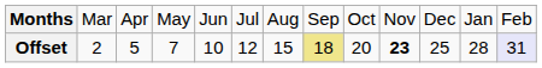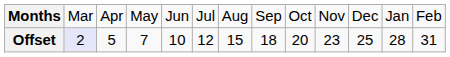Offset | column 2: no background -> lavender background
Offset | column 8: khaki background -> no background
Offset | column 10: bold -> normal
Offset | column 13: lavender background -> no background
